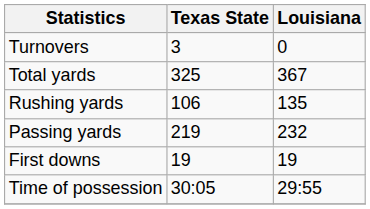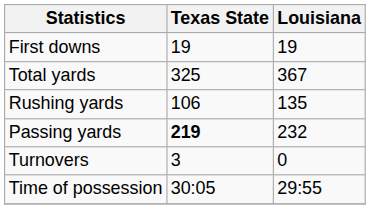rows swapped: First downs <-> Turnovers
Passing yards | Texas State: normal -> bold
